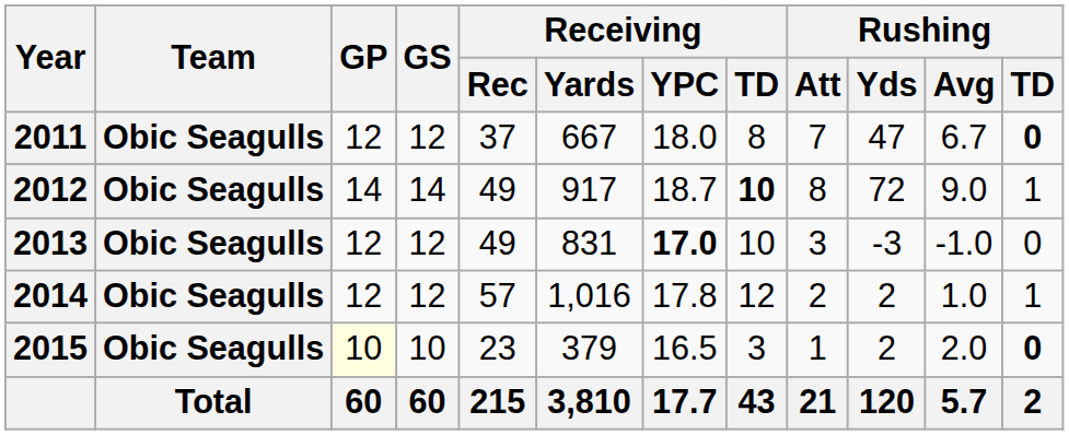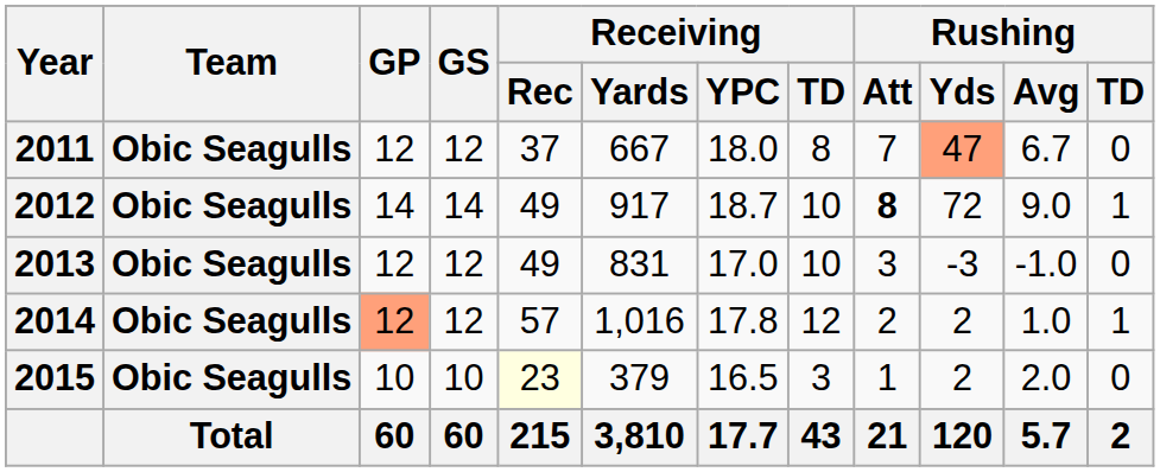2011 | Rushing / Yds: no background -> lightsalmon background
2011 | Rushing / TD: bold -> normal
2012 | Receiving / TD: bold -> normal
2012 | Rushing / Att: normal -> bold
2013 | Receiving / YPC: bold -> normal
2014 | GP: no background -> lightsalmon background
2015 | GP: lightyellow background -> no background
2015 | Receiving / Rec: no background -> lightyellow background
2015 | Rushing / TD: bold -> normal
